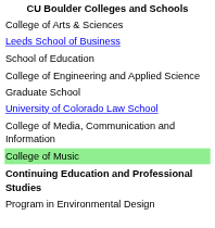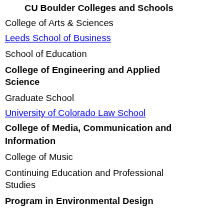College of Engineering and Applied Science | column 1: normal -> bold
College of Media, Communication and Information | column 1: normal -> bold
College of Music | column 1: lightgreen background -> no background
Continuing Education and Professional Studies | column 1: bold -> normal
Program in Environmental Design | column 1: normal -> bold
